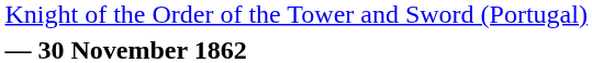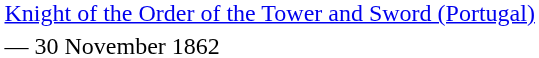— 30 November 1862 | column 1: bold -> normal
